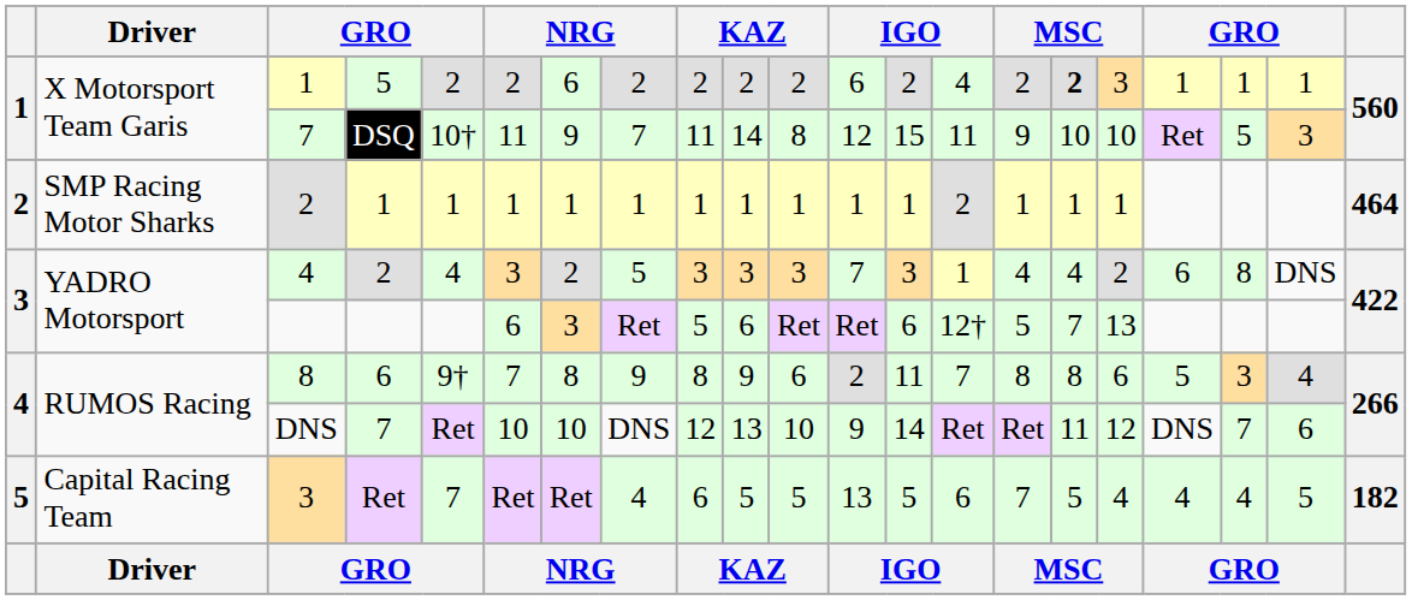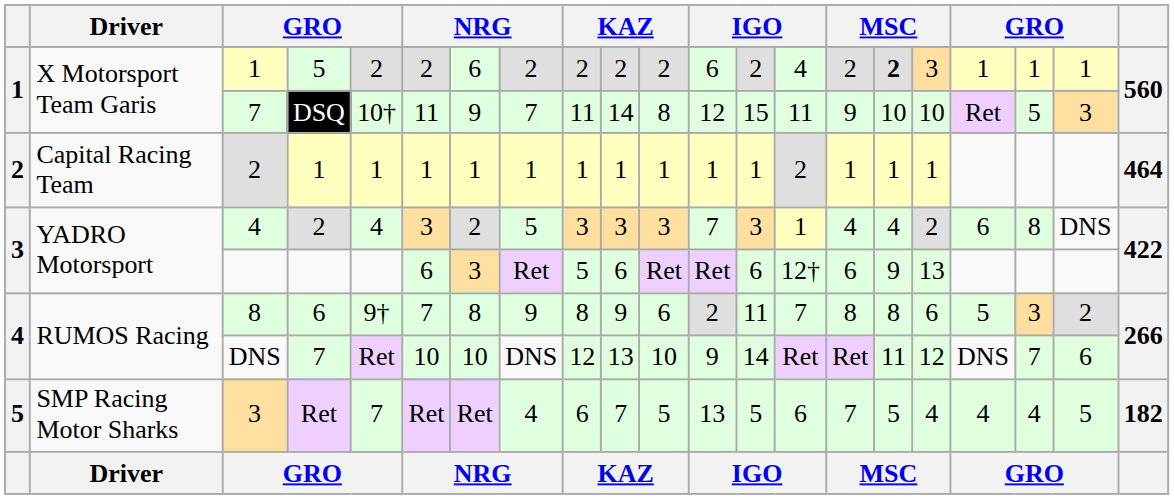row 4 | Driver: SMP Racing Motor Sharks -> Capital Racing Team
row 6 | column 15: 5 -> 6
row 6 | column 16: 7 -> 9
row 7 | column 20: 4 -> 2
row 9 | Driver: Capital Racing Team -> SMP Racing Motor Sharks
row 9 | column 10: 5 -> 7
